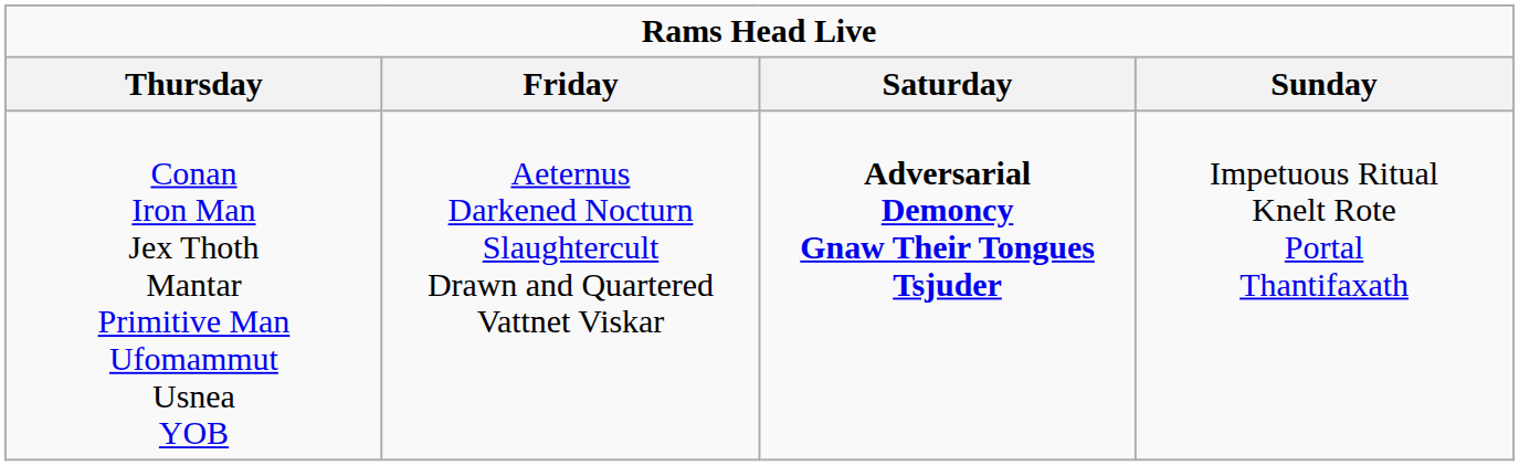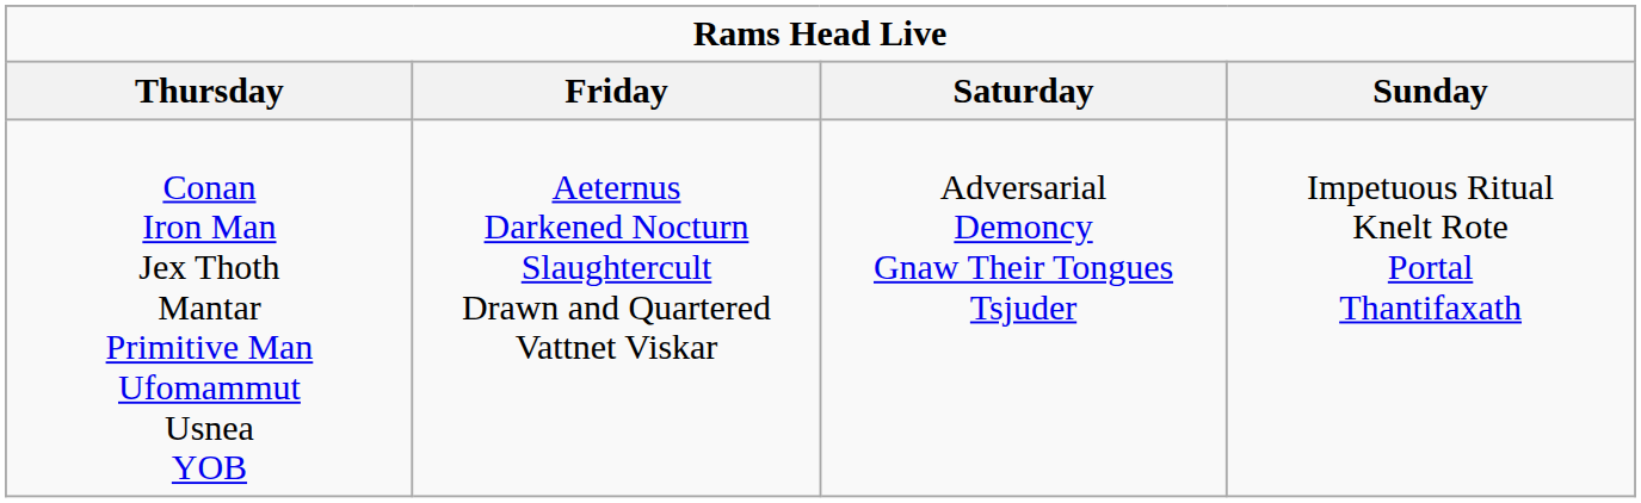row 3 | Saturday: bold -> normal
